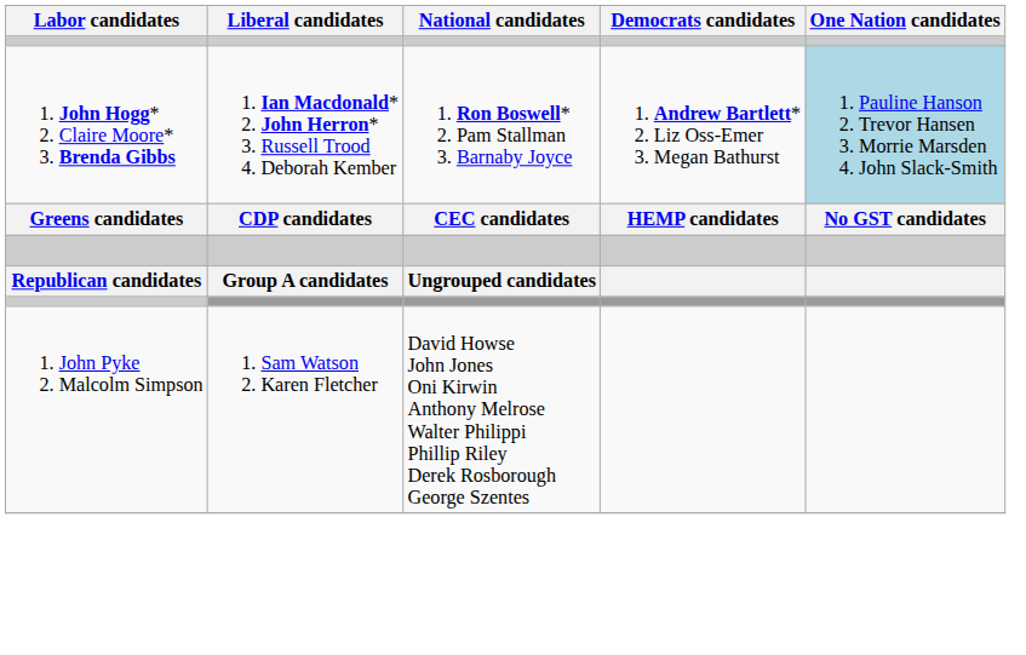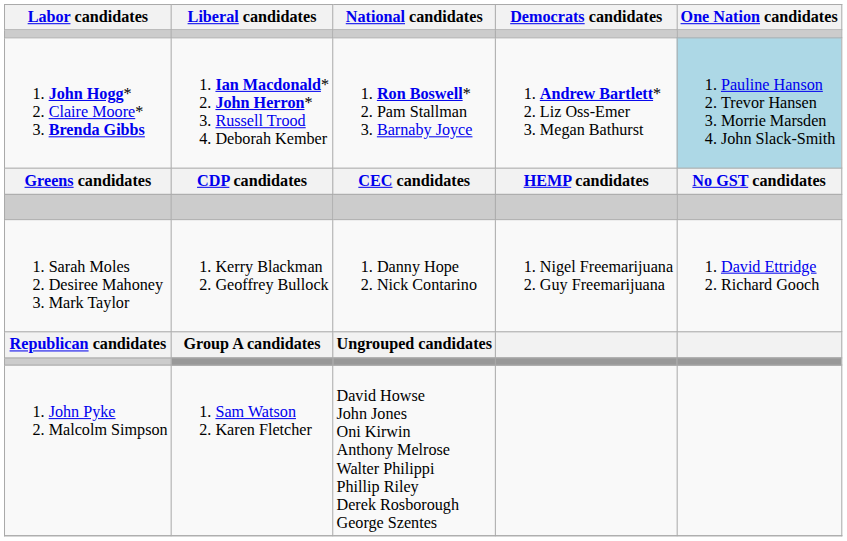+ row: Sarah Moles Desiree Mahoney Mark Taylor | Kerry Blackman Geoffrey Bullock | Danny Hope Nick Contarino | Nigel Freemarijuana Guy Freemarijuana | David Ettridge Richard Gooch
